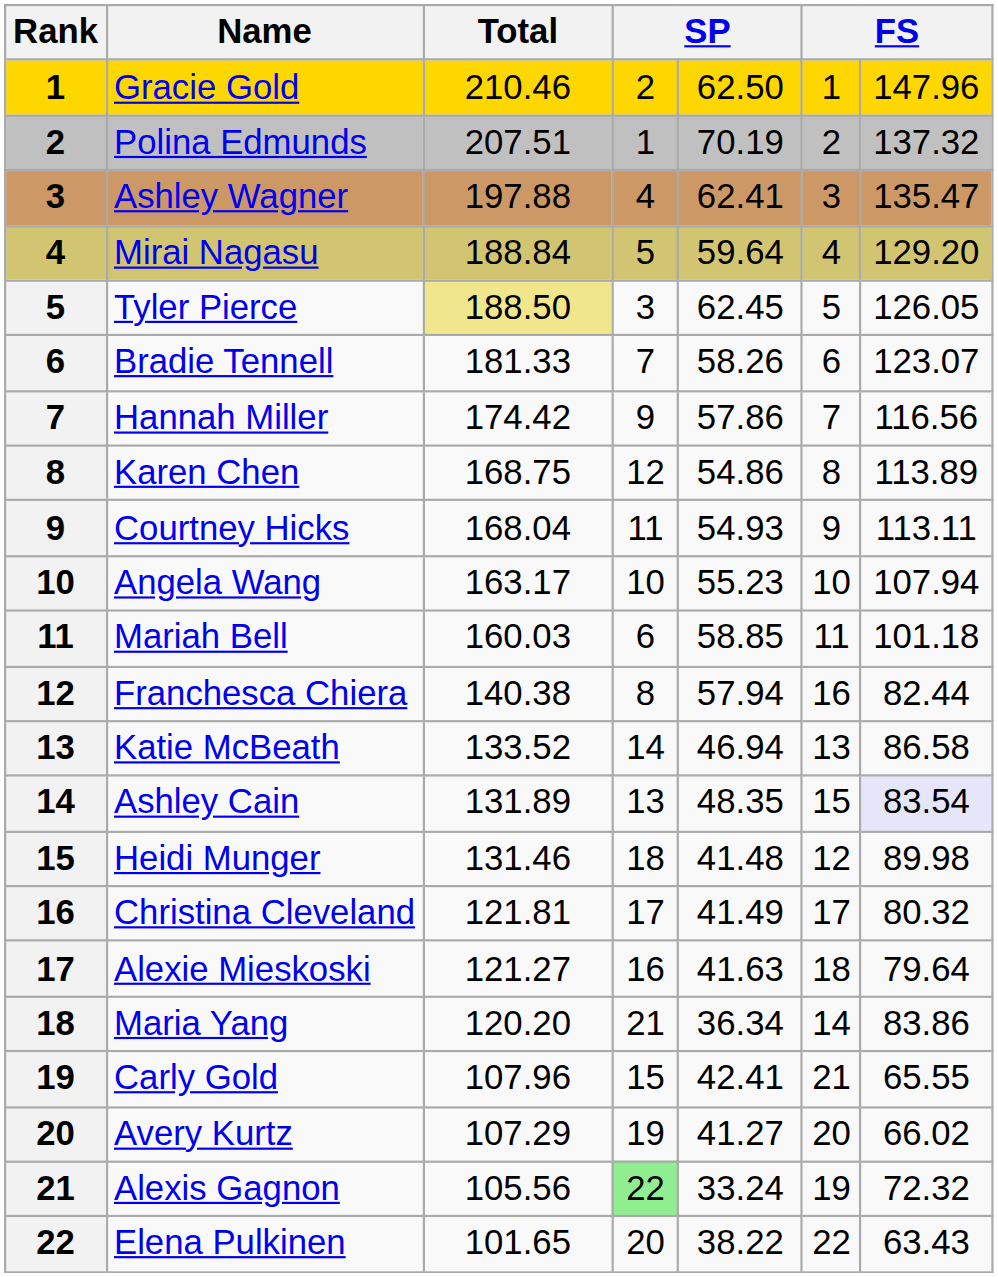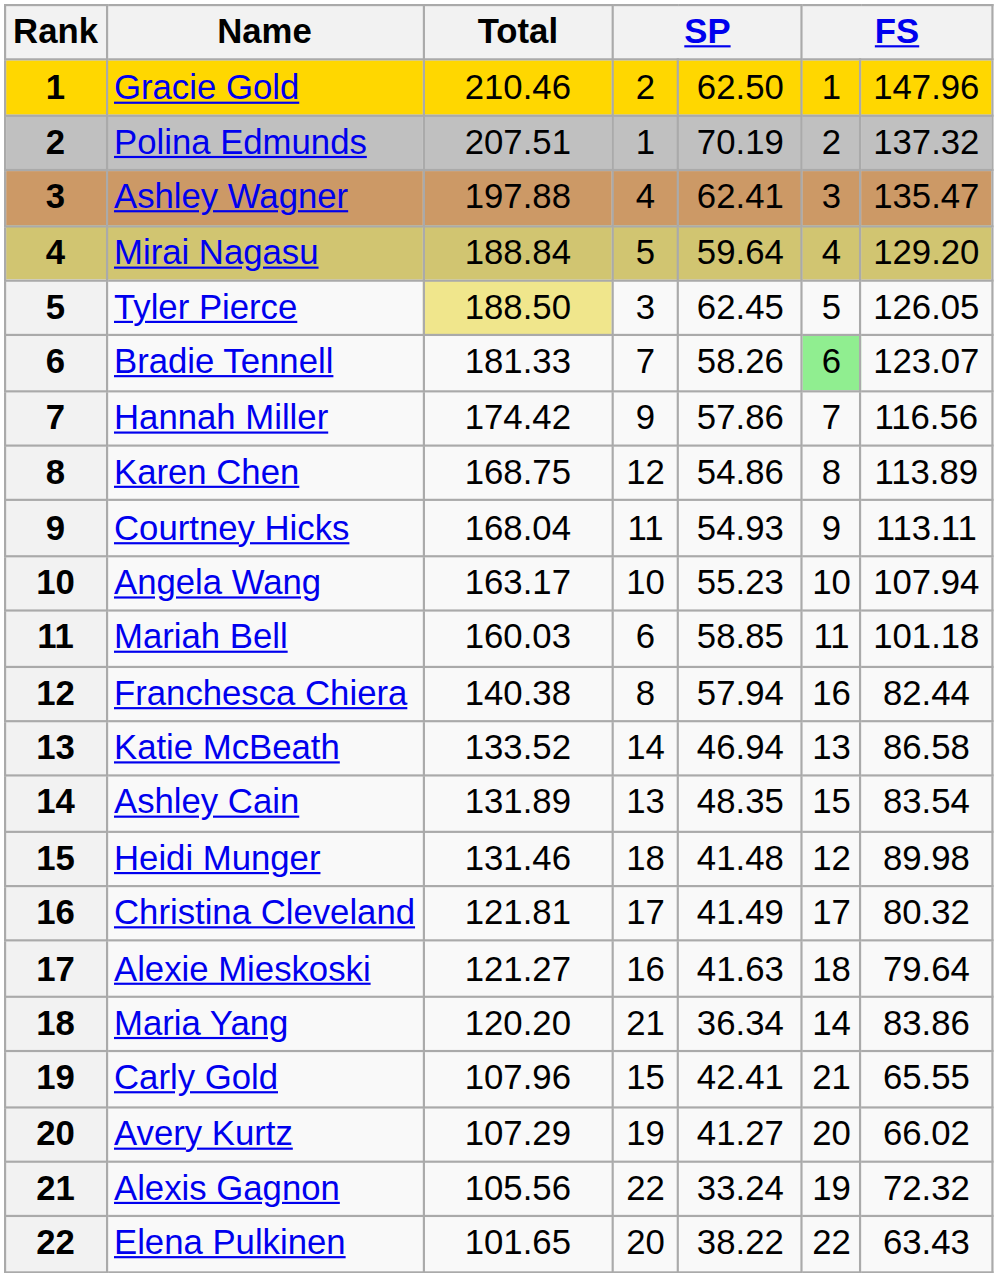Bradie Tennell | column 6: no background -> lightgreen background
Ashley Cain | column 7: lavender background -> no background
Alexis Gagnon | column 4: lightgreen background -> no background
